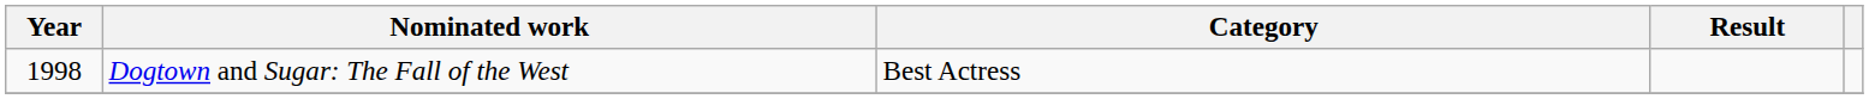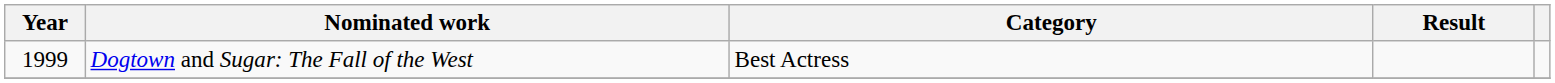Dogtown and Sugar: The Fall of the West | Year: 1998 -> 1999
